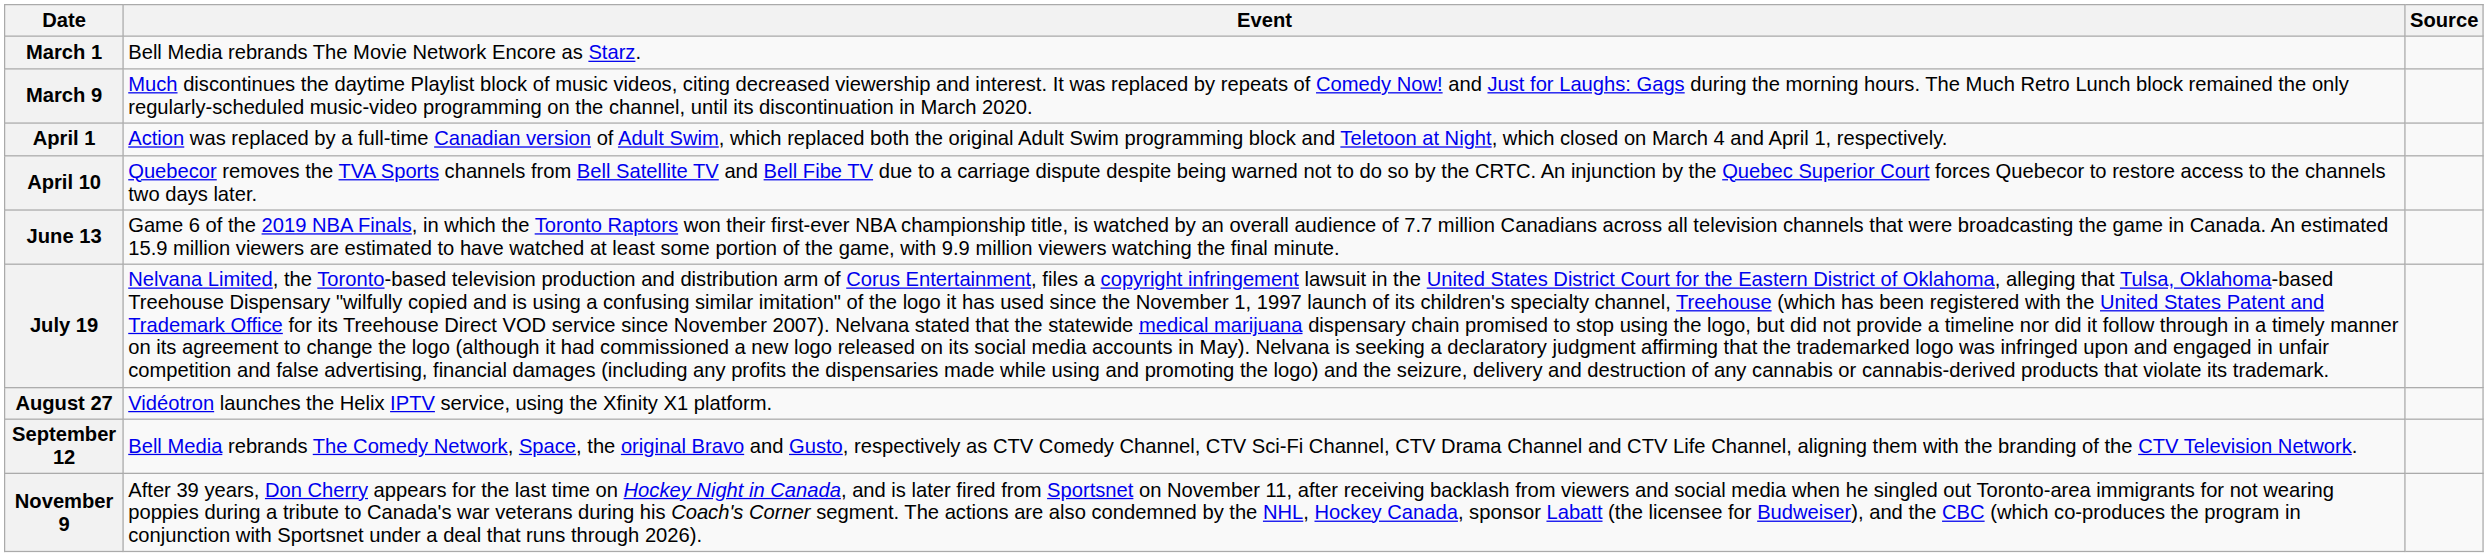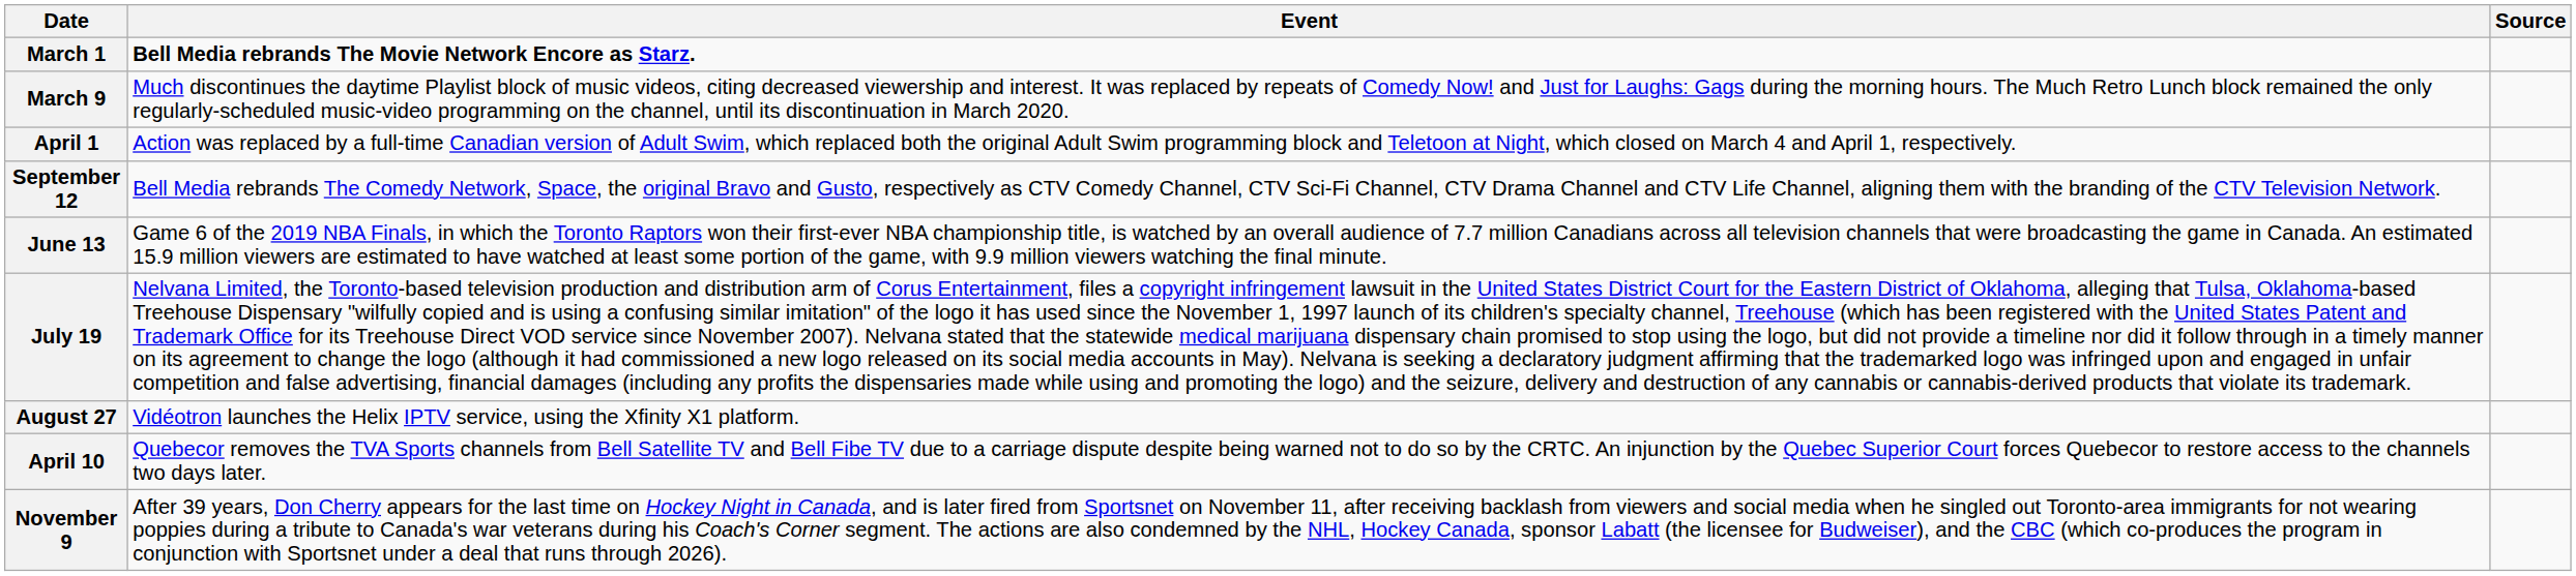March 1 | Event: normal -> bold
rows swapped: April 10 <-> September 12
